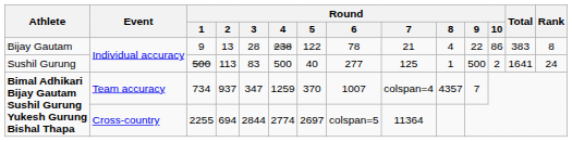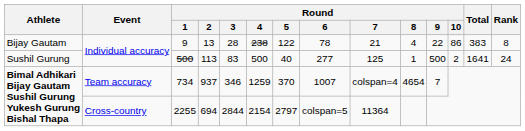734 | Round / 3: 347 -> 346
734 | Round / 8: 4357 -> 4654
2255 | Round / 4: 2774 -> 2154
2255 | Round / 5: 2697 -> 2797
